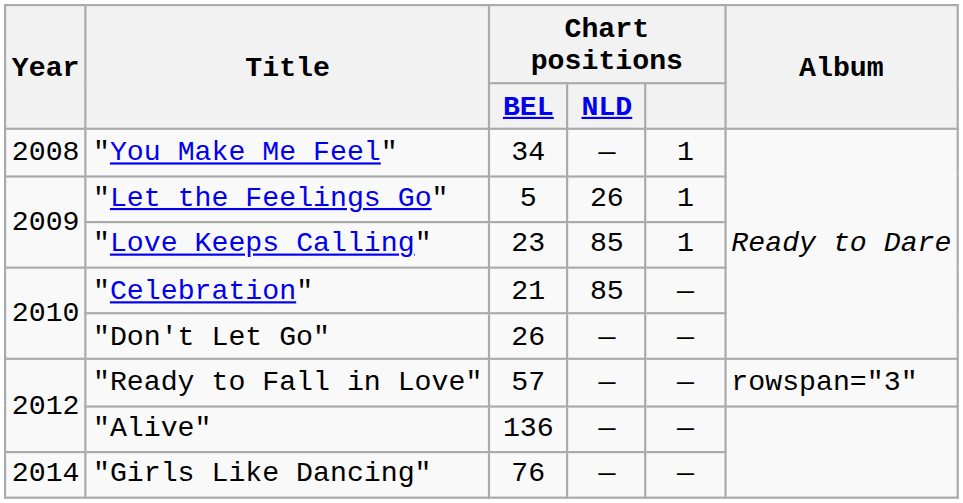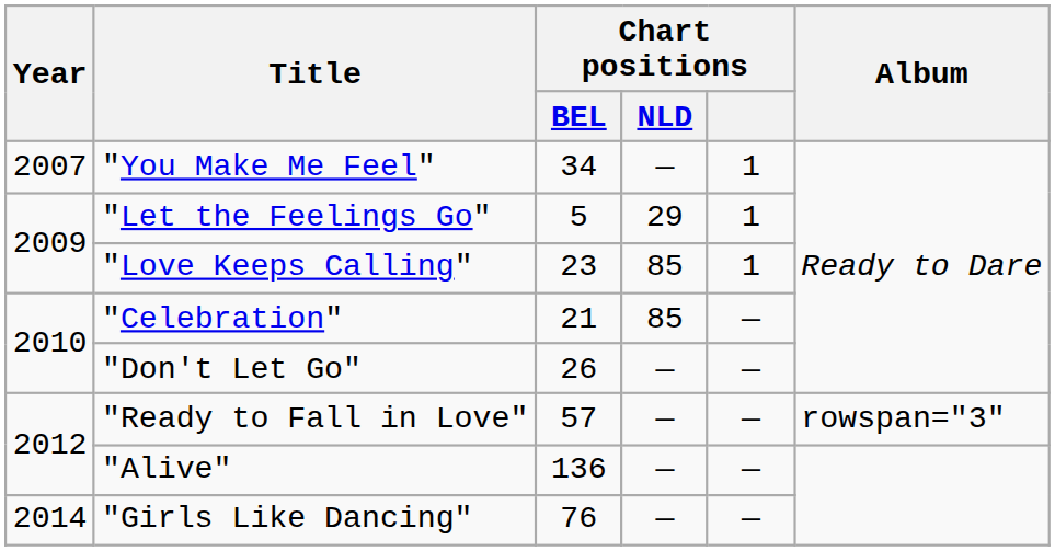"You Make Me Feel" | Year: 2008 -> 2007
"Let the Feelings Go" | Chart positions / NLD: 26 -> 29
